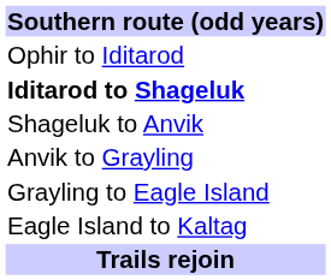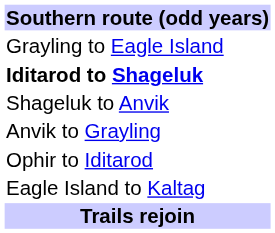row 2 | column 1: Ophir to Iditarod -> Grayling to Eagle Island
row 6 | column 1: Grayling to Eagle Island -> Ophir to Iditarod
